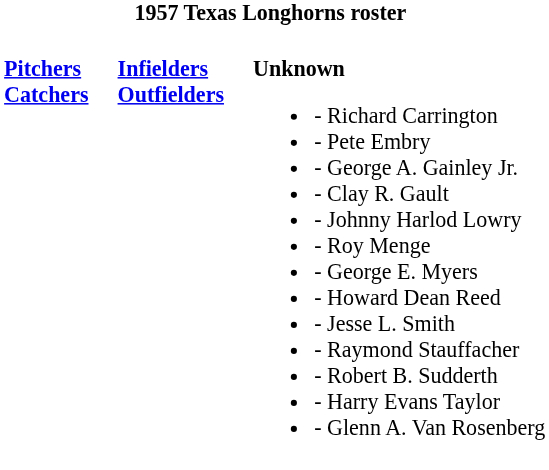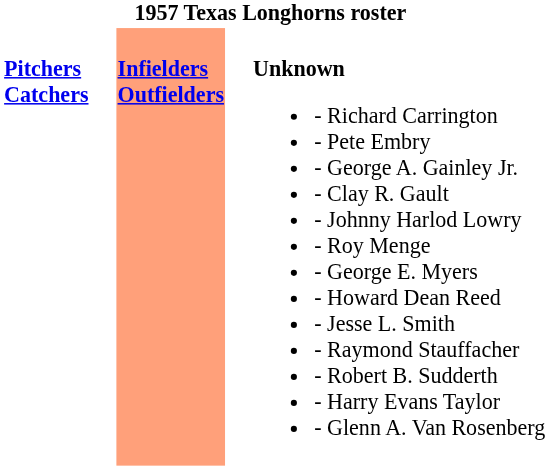Pitchers Catchers | column 2: no background -> lightsalmon background
